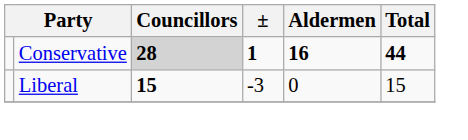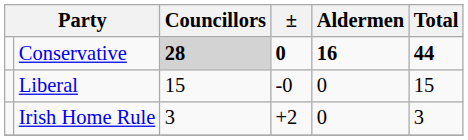Conservative | ±: 1 -> 0
Liberal | Councillors: bold -> normal
Liberal | ±: -3 -> -0
+ row: Irish Home Rule | 3 | +2 | 0 | 3
